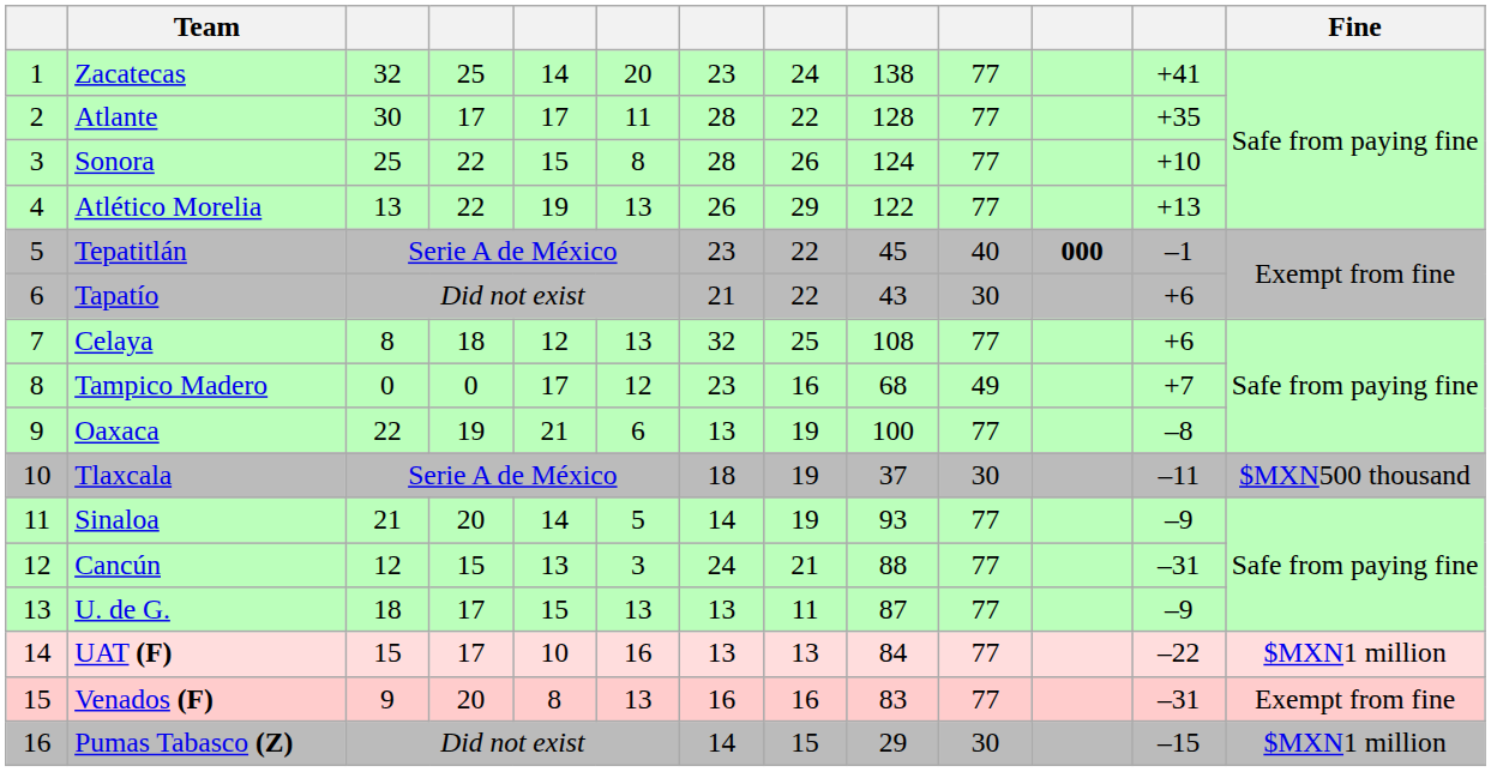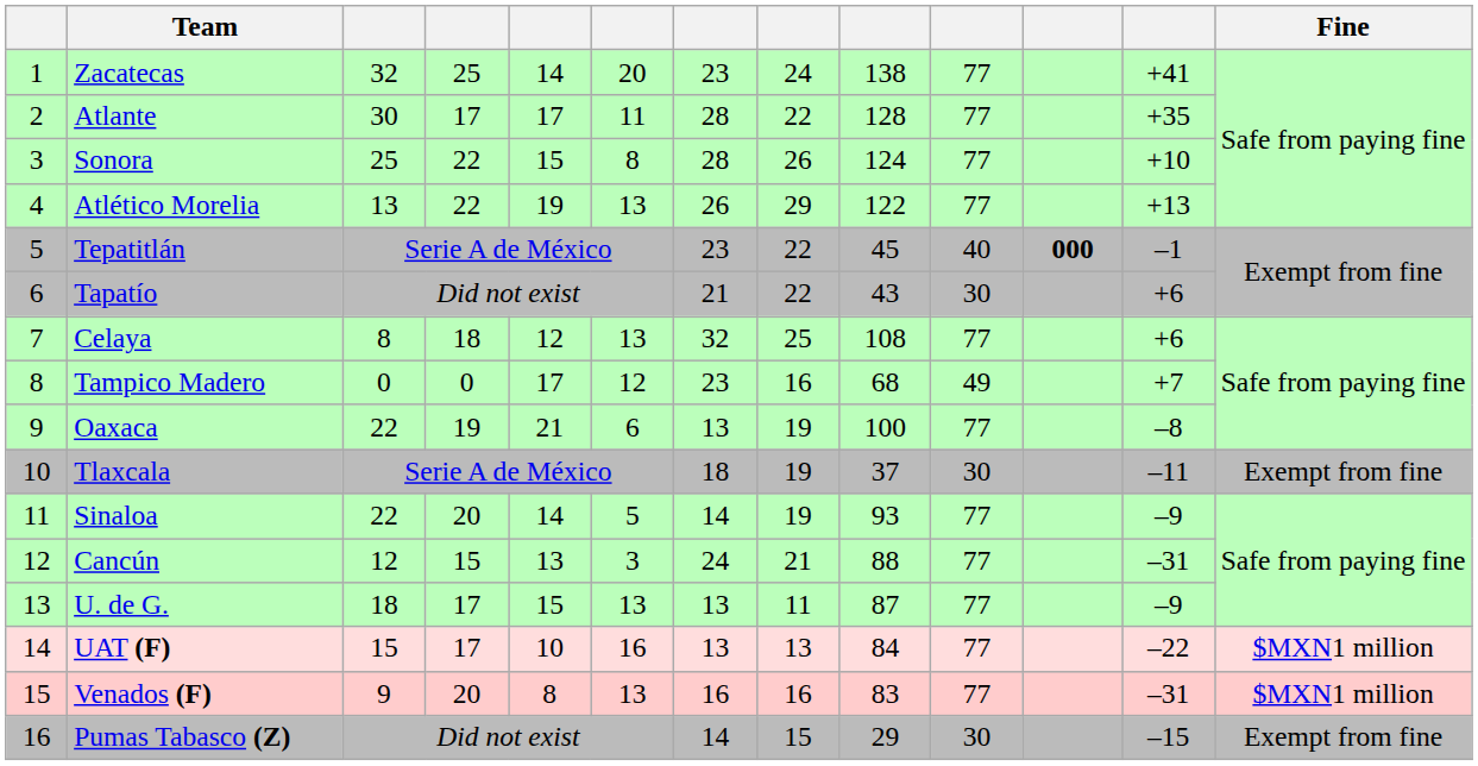Tlaxcala | Fine: $MXN500 thousand -> Exempt from fine
Sinaloa | column 3: 21 -> 22
Venados (F) | Fine: Exempt from fine -> $MXN1 million
Pumas Tabasco (Z) | Fine: $MXN1 million -> Exempt from fine
